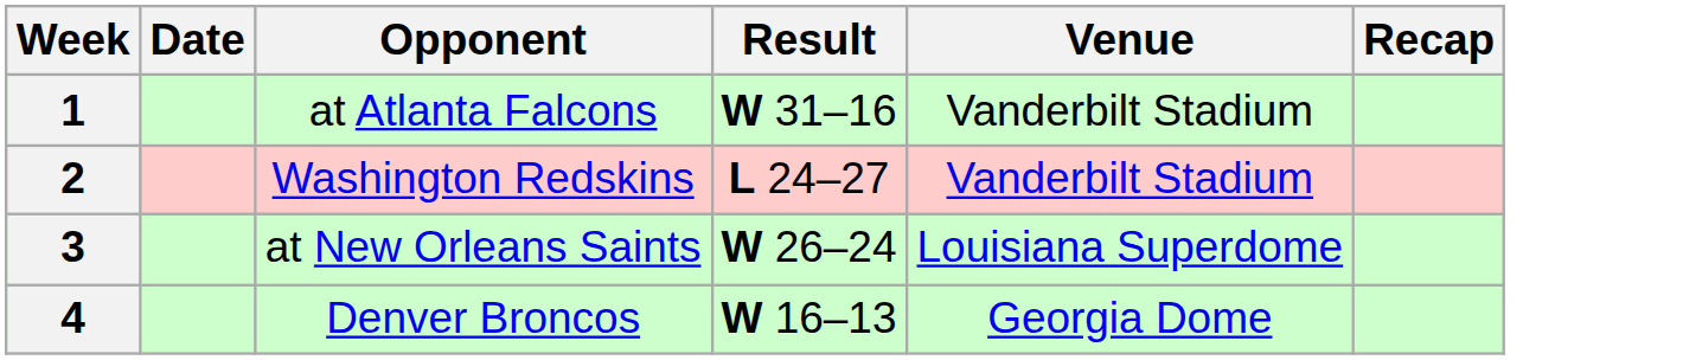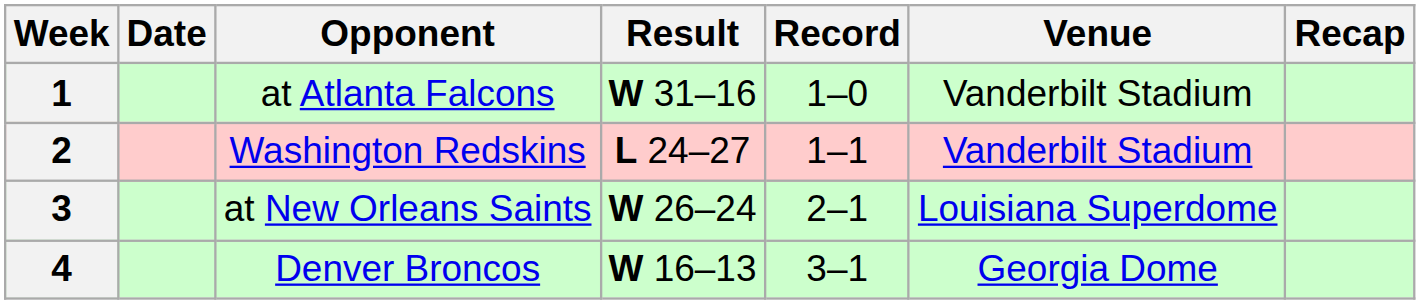+ column: Record | 1–0 | 1–1 | 2–1 | 3–1
